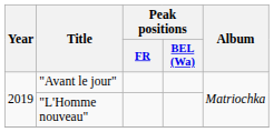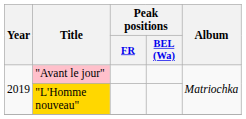"Avant le jour" | Title: no background -> pink background
"L'Homme nouveau" | Title: no background -> gold background
